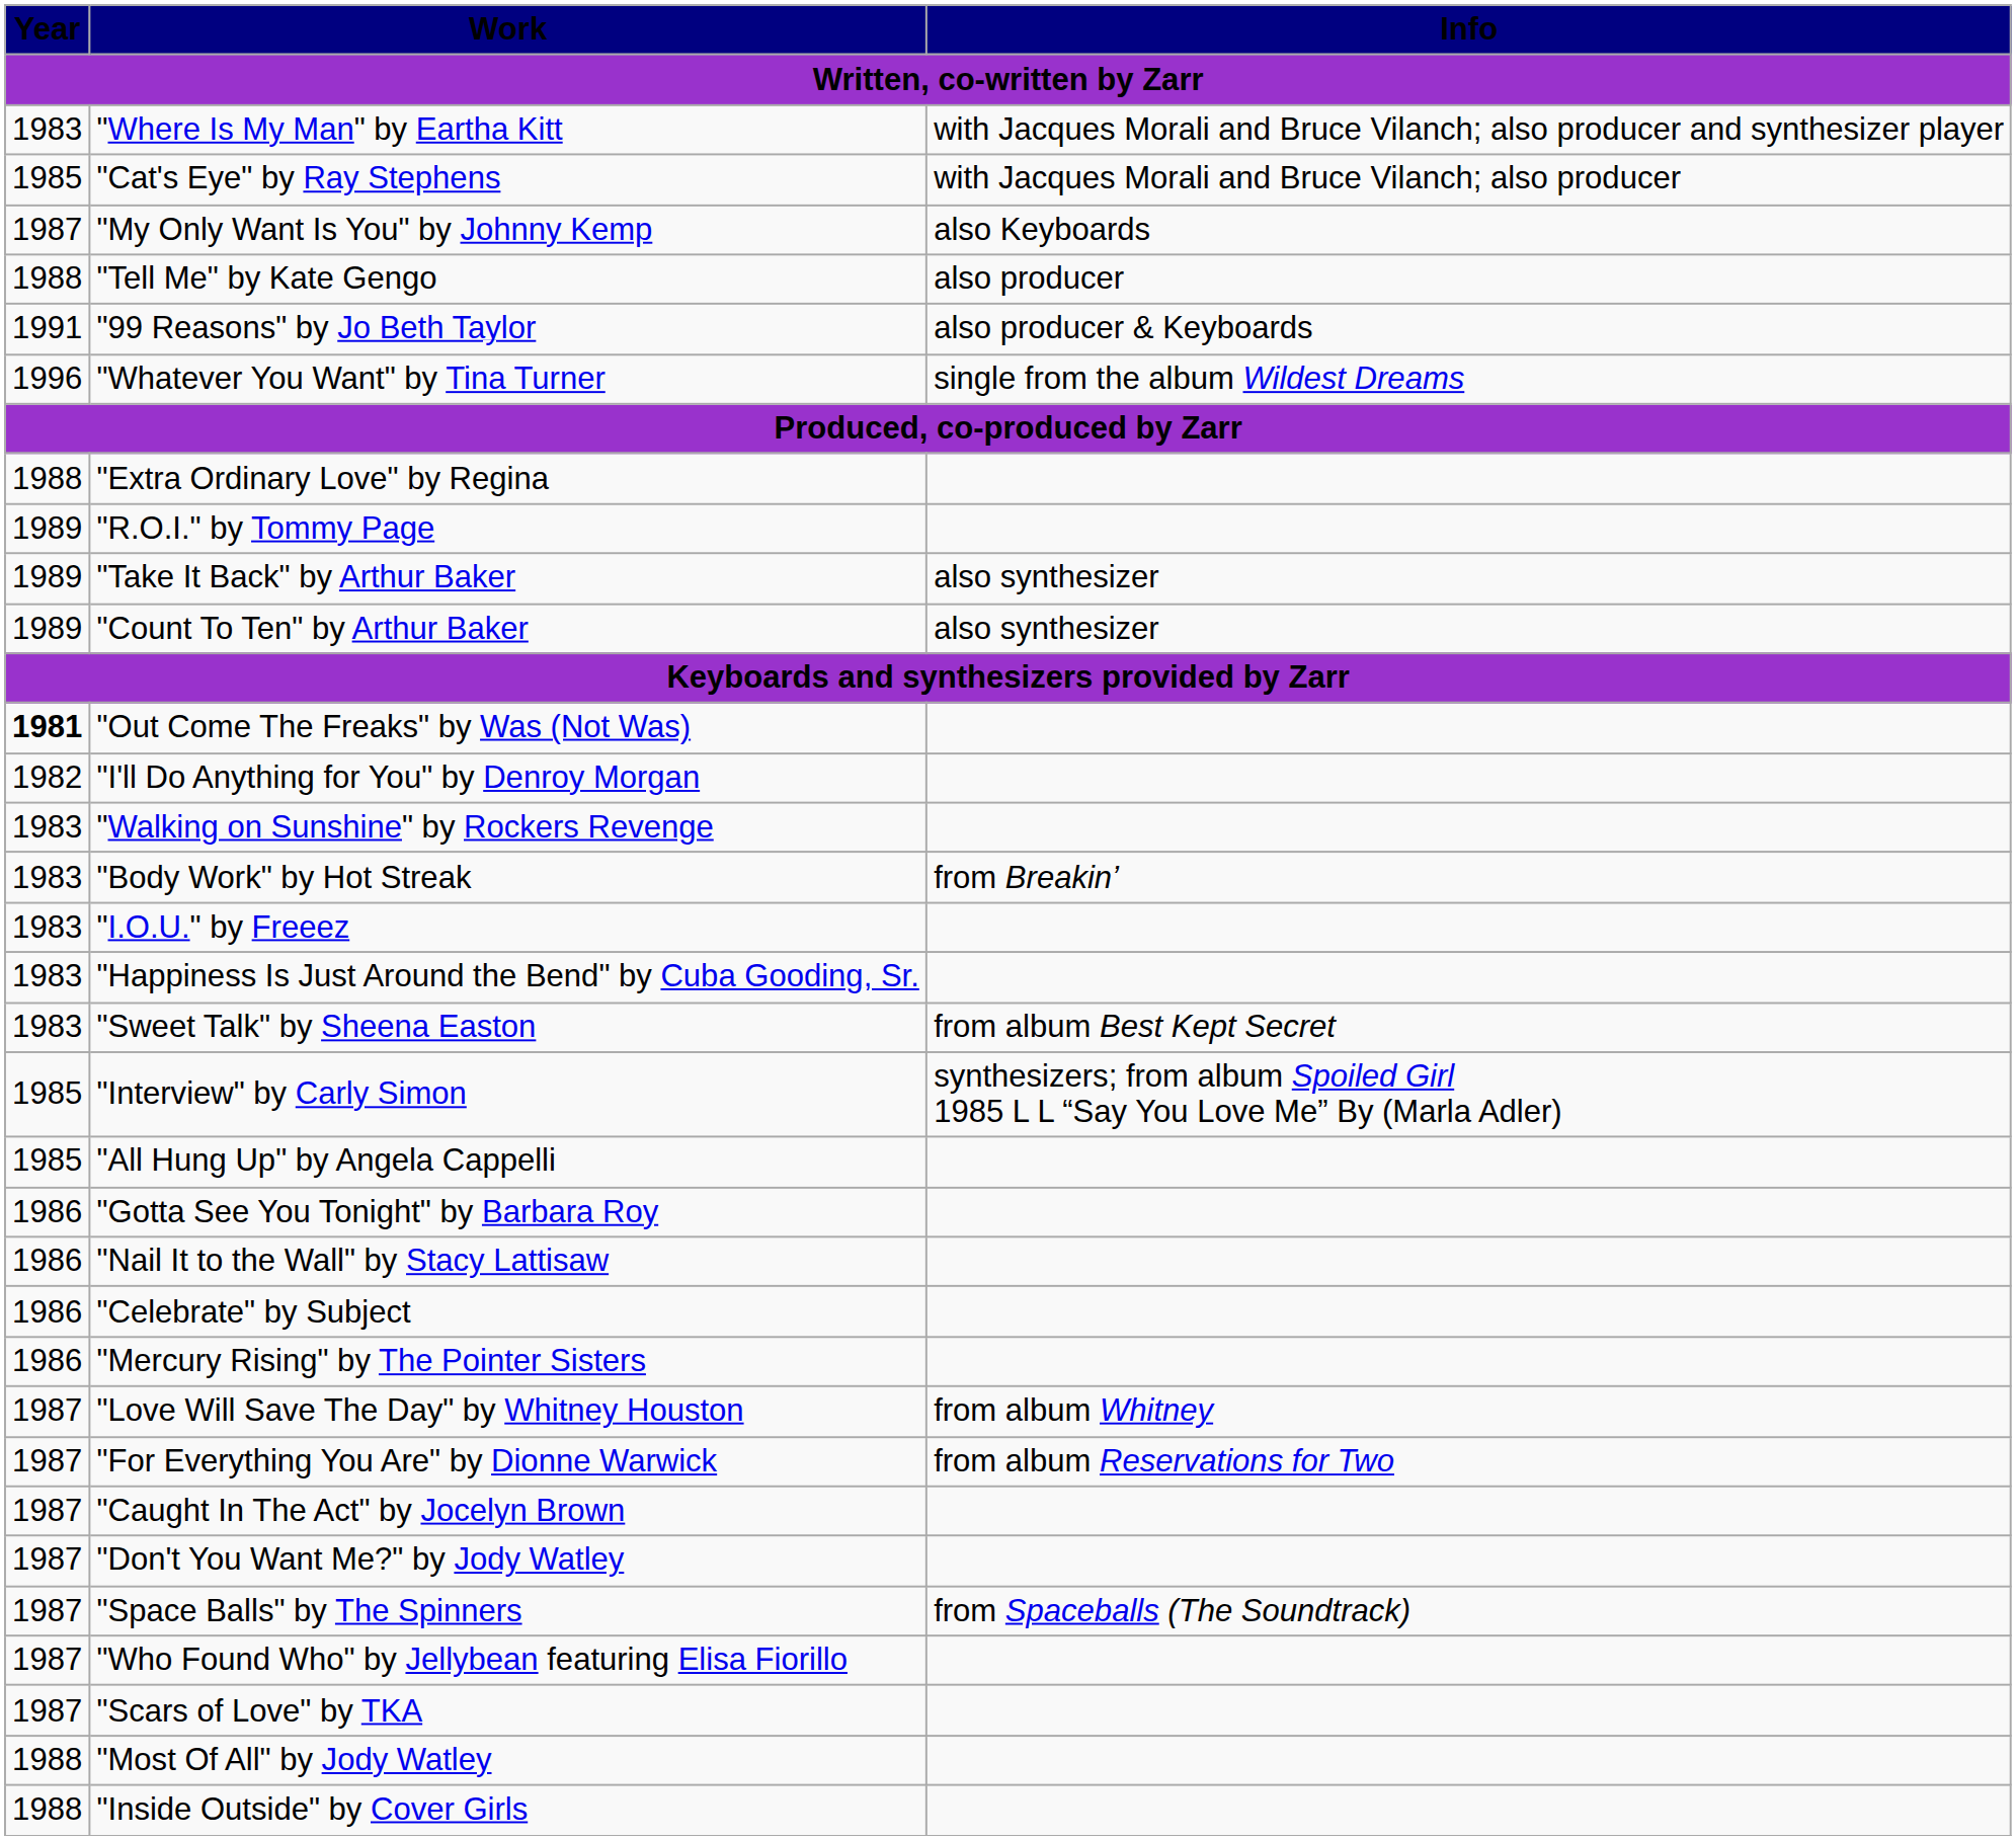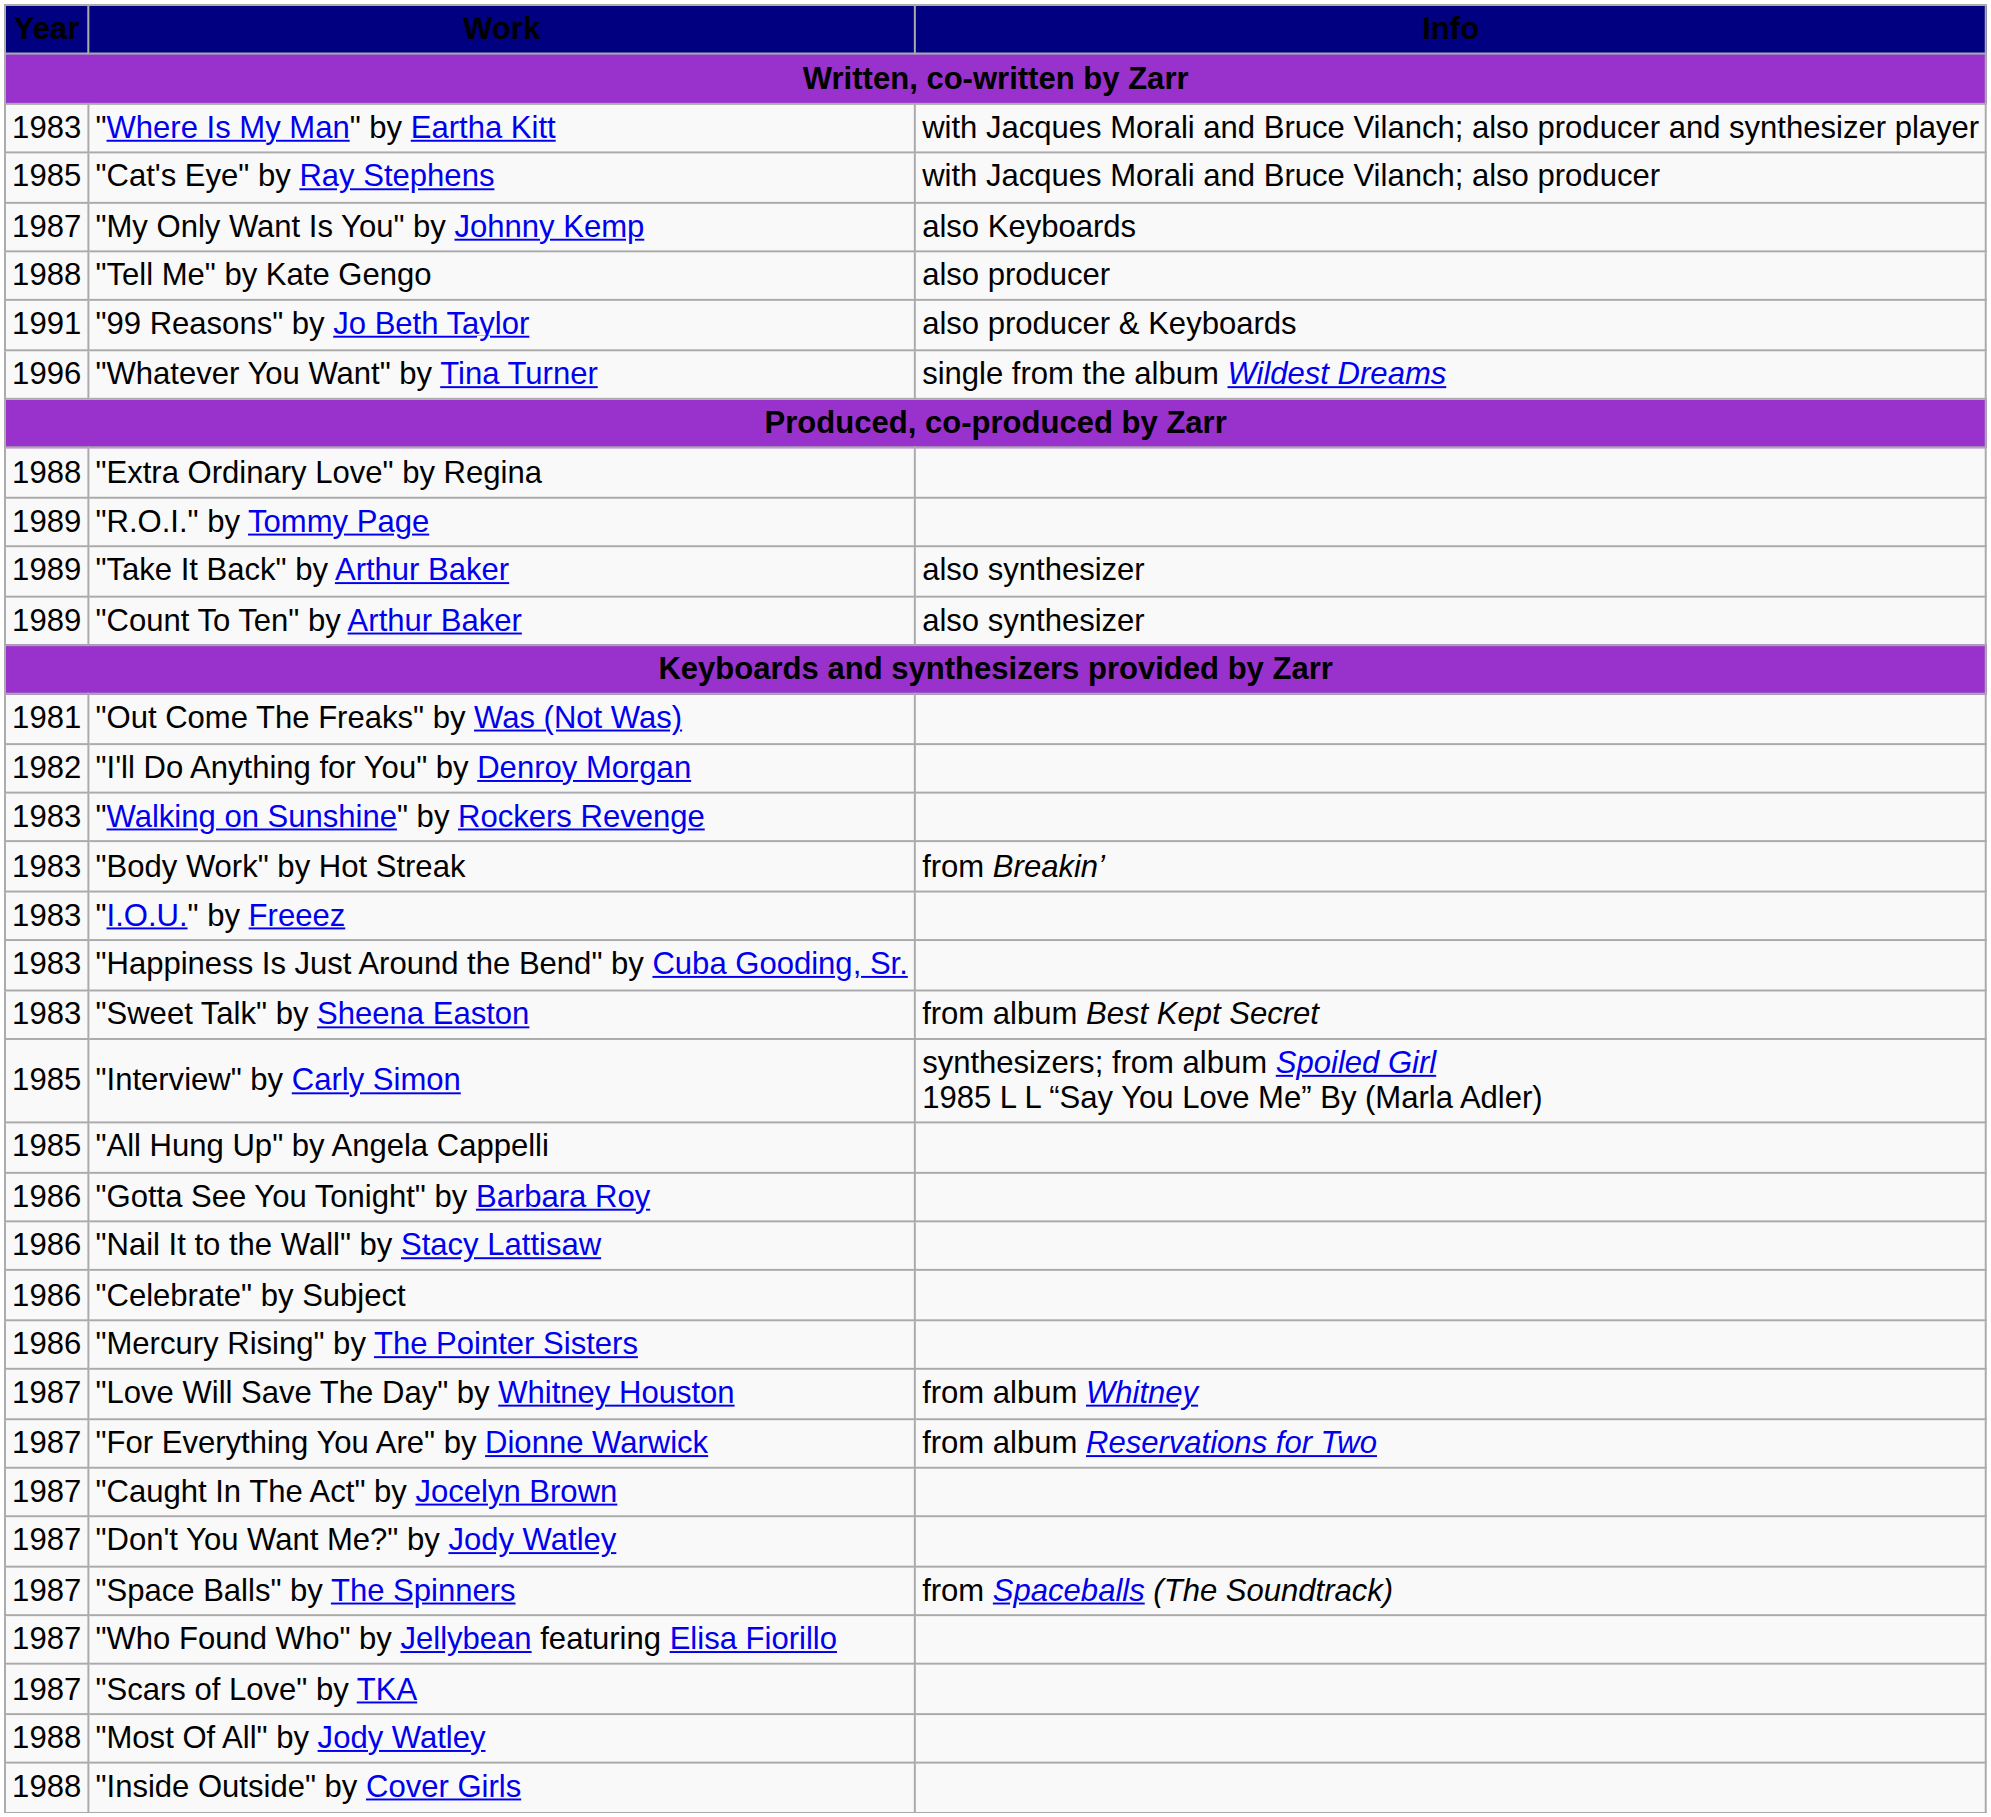"Out Come The Freaks" by Was (Not Was) | Year: bold -> normal
